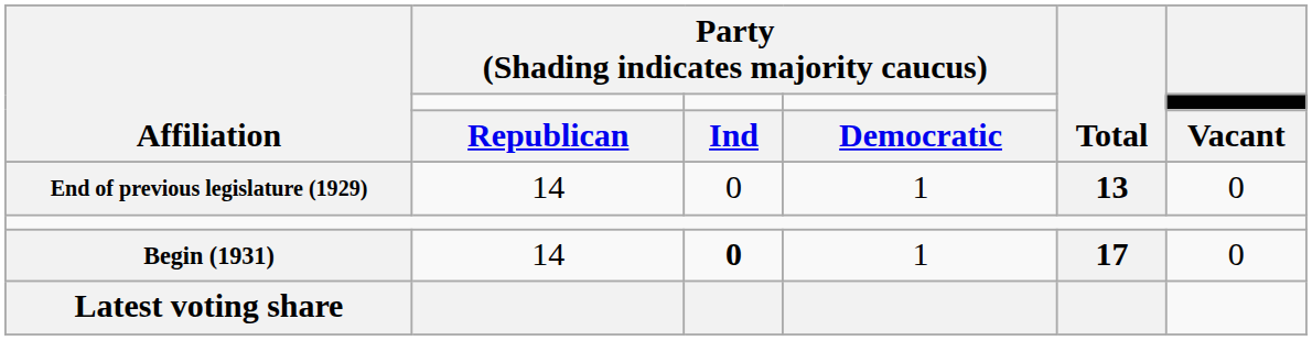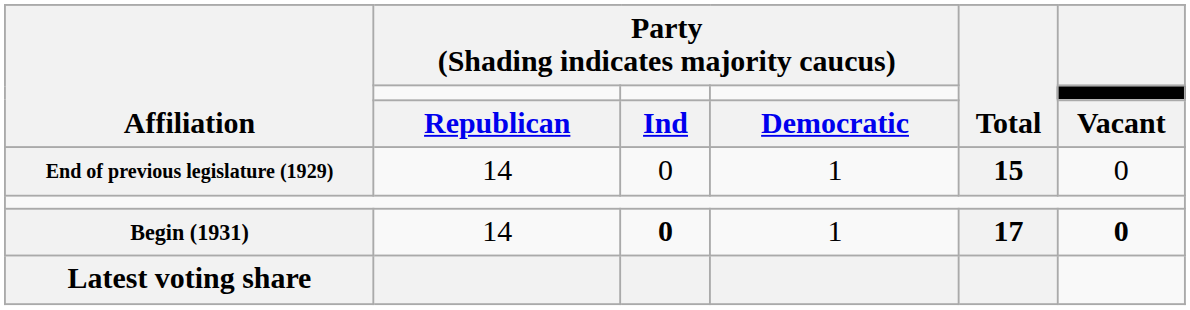End of previous legislature (1929) | Total: 13 -> 15
Begin (1931) | column 6: normal -> bold
